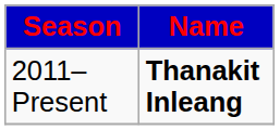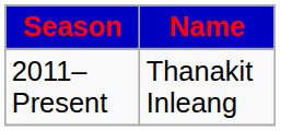2011–Present | Name: bold -> normal
